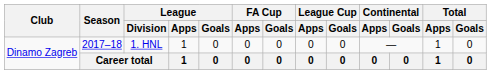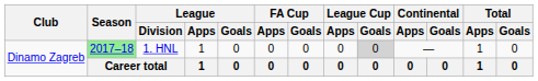Dinamo Zagreb / 1. HNL | Season: no background -> lightgreen background
Dinamo Zagreb / 1. HNL | League Cup / Goals: no background -> lightgrey background
